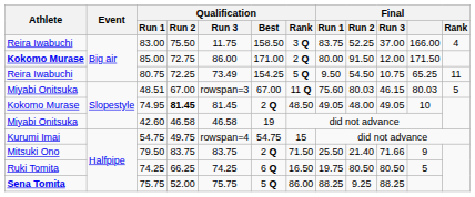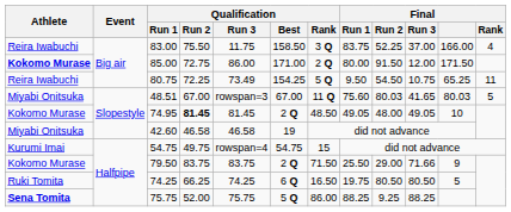48.51 | Final / Run 3: 46.15 -> 41.65
79.50 | Athlete: Mitsuki Ono -> Kokomo Murase
79.50 | Final / Run 2: 21.40 -> 29.00
